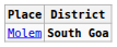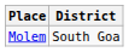Molem | District: bold -> normal
